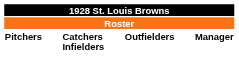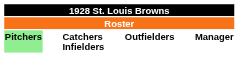Pitchers | column 1: no background -> lightgreen background
